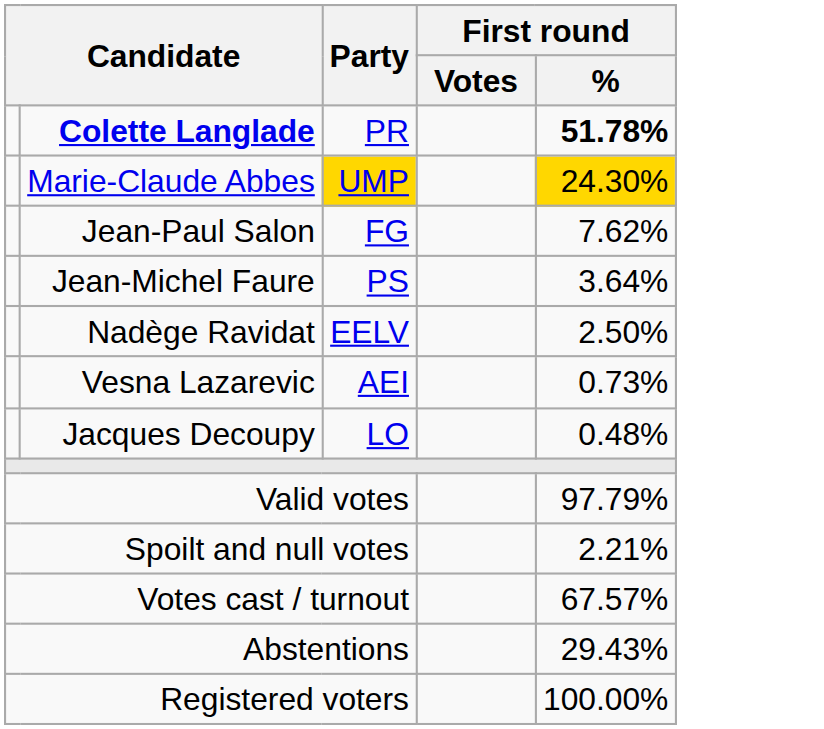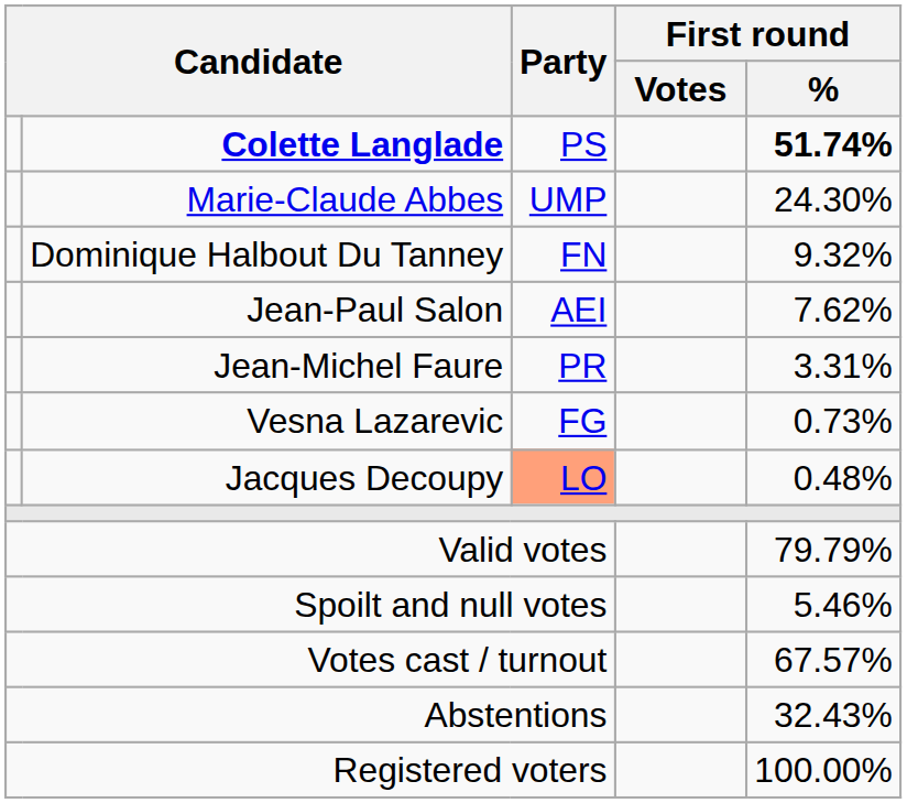Colette Langlade | Party: PR -> PS
Colette Langlade | First round / %: 51.78% -> 51.74%
Marie-Claude Abbes | Party: gold background -> no background
Marie-Claude Abbes | First round / %: gold background -> no background
+ row: Dominique Halbout Du Tanney | FN | 9.32%
Jean-Paul Salon | Party: FG -> AEI
Jean-Michel Faure | Party: PS -> PR
Jean-Michel Faure | First round / %: 3.64% -> 3.31%
- row: Nadège Ravidat | EELV | 2.50%
Vesna Lazarevic | Party: AEI -> FG
Jacques Decoupy | Party: no background -> lightsalmon background
Valid votes | First round / %: 97.79% -> 79.79%
Spoilt and null votes | First round / %: 2.21% -> 5.46%
Abstentions | First round / %: 29.43% -> 32.43%
